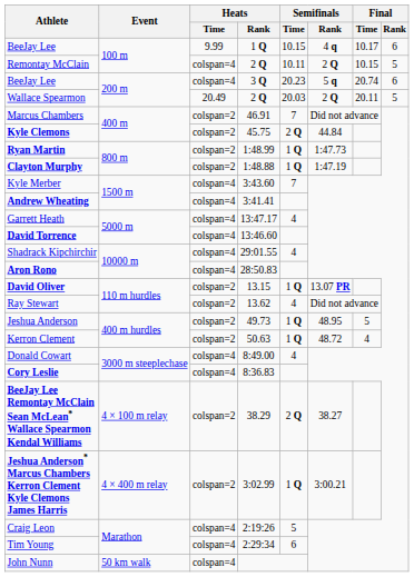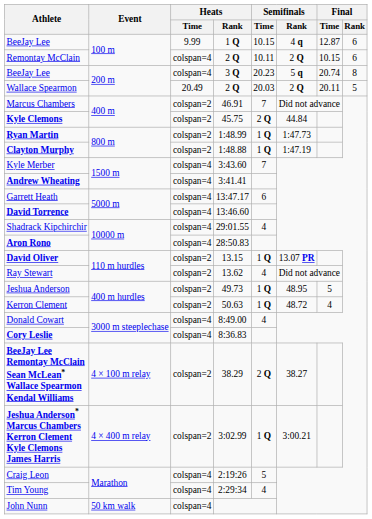BeeJay Lee / 1 Q | Final / Time: 10.17 -> 12.87
Remontay McClain | Final / Rank: 5 -> 6
BeeJay Lee / 3 Q | Final / Rank: 6 -> 8
Garrett Heath | Semifinals / Time: 4 -> 6
Tim Young | Semifinals / Time: 6 -> 4
